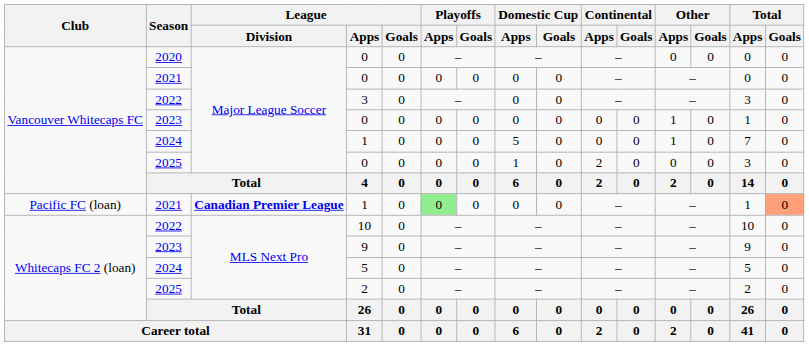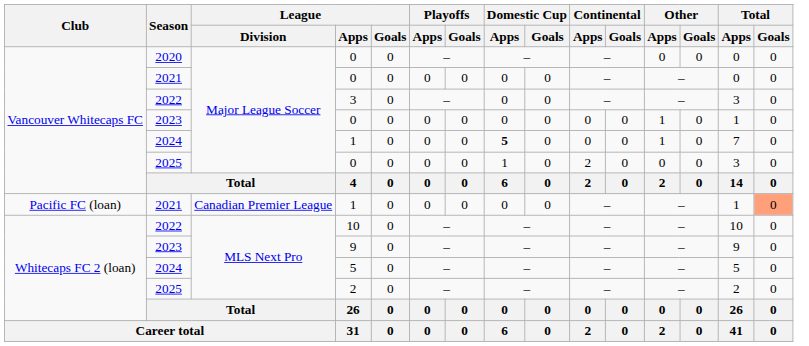2024 / 1 | Domestic Cup / Apps: normal -> bold
2021 / 1 | League / Division: bold -> normal
2021 / 1 | Playoffs / Apps: lightgreen background -> no background
